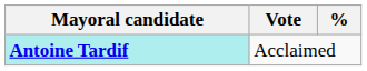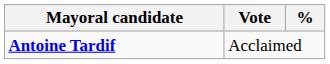Antoine Tardif | Mayoral candidate: paleturquoise background -> no background
